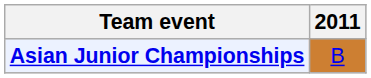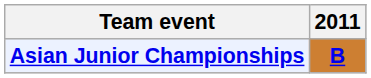Asian Junior Championships | 2011: normal -> bold
